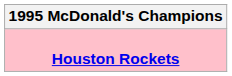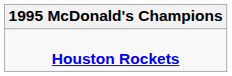row 2 | column 1: pink background -> no background
